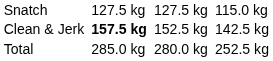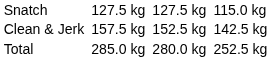Clean & Jerk | column 2: bold -> normal
